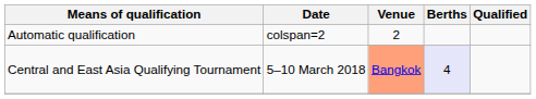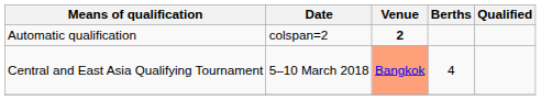Automatic qualification | Venue: normal -> bold
Central and East Asia Qualifying Tournament | Berths: lavender background -> no background
